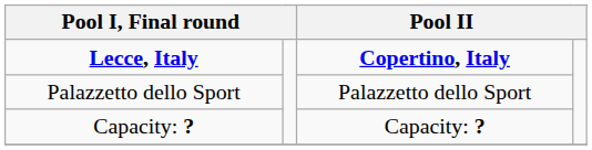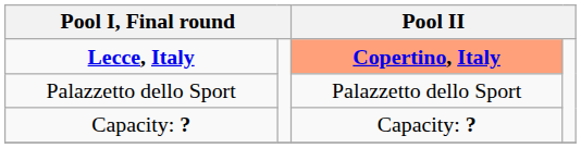Lecce, Italy | column 3: no background -> lightsalmon background
